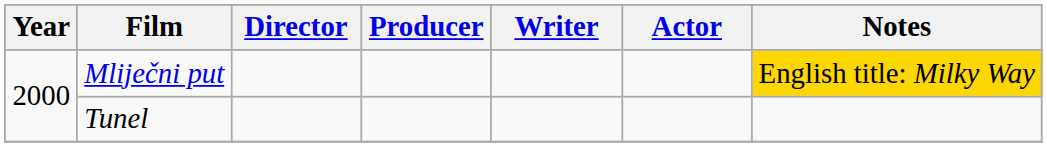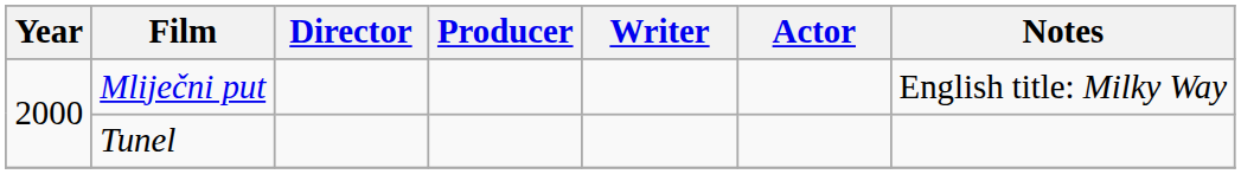Mliječni put | Notes: gold background -> no background
